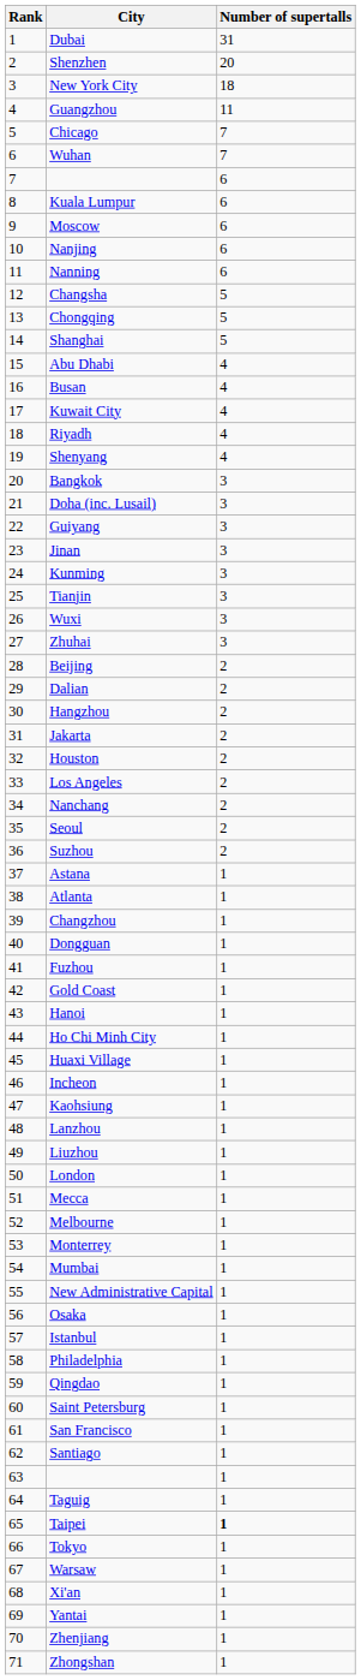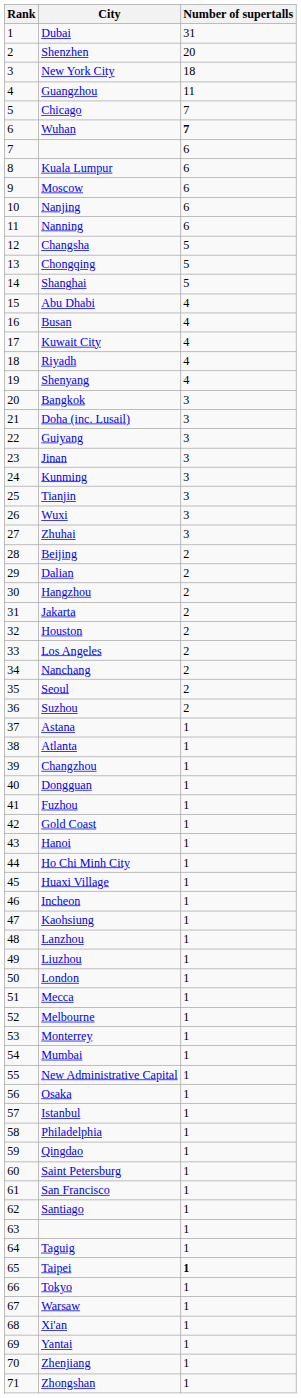Wuhan | Number of supertalls: normal -> bold
